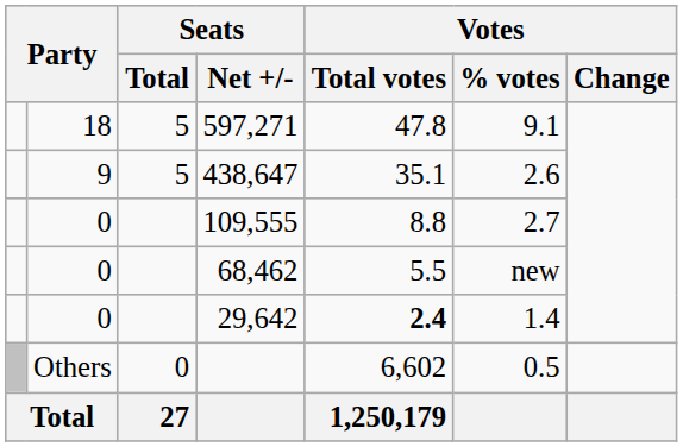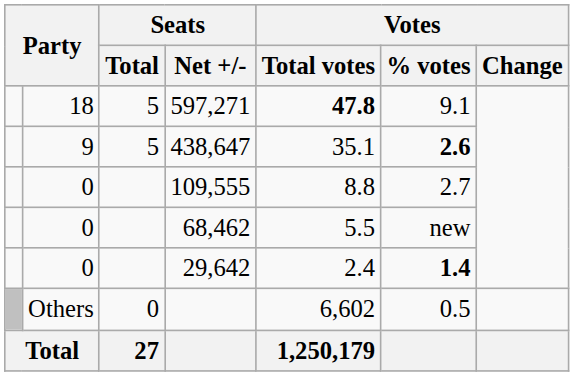597,271 | Votes / Total votes: normal -> bold
438,647 | Votes / % votes: normal -> bold
29,642 | Votes / Total votes: bold -> normal
29,642 | Votes / % votes: normal -> bold
